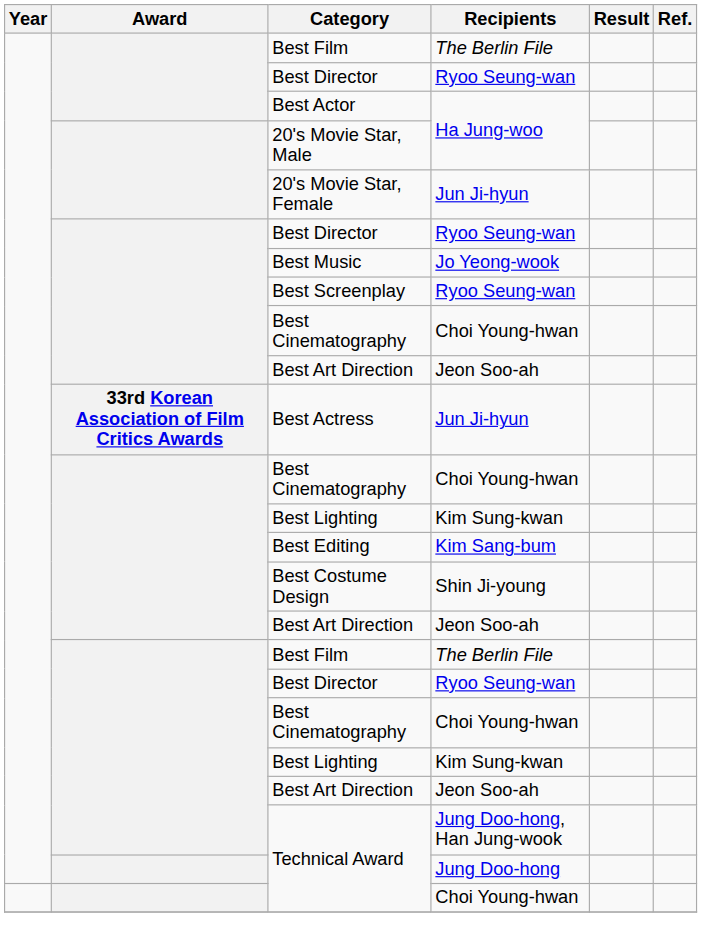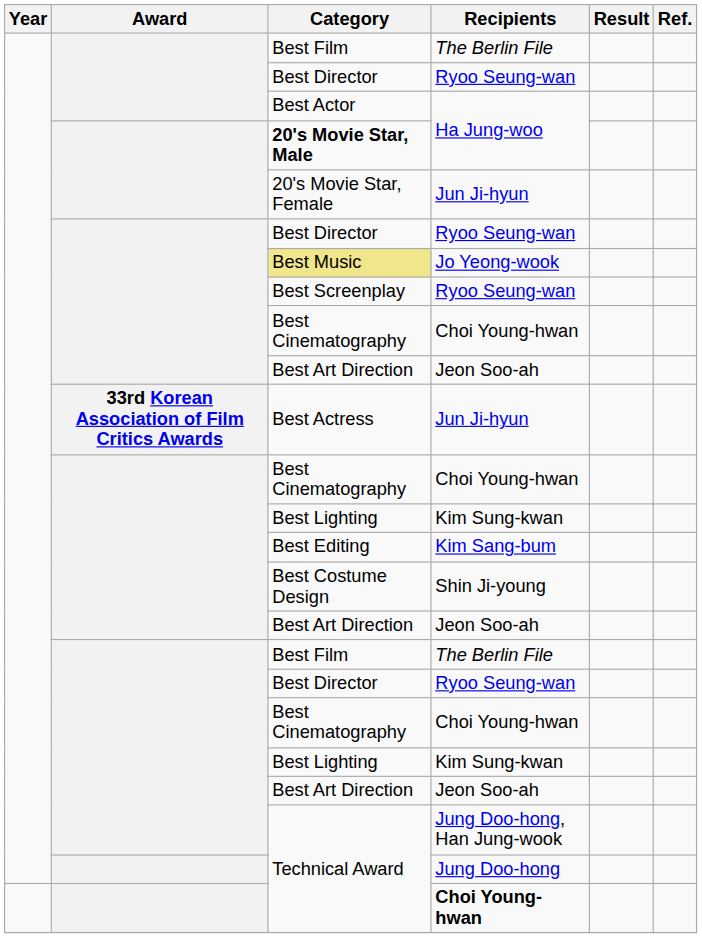20's Movie Star, Male | Category: normal -> bold
Best Music | Category: no background -> khaki background
Technical Award / Choi Young-hwan | Recipients: normal -> bold
